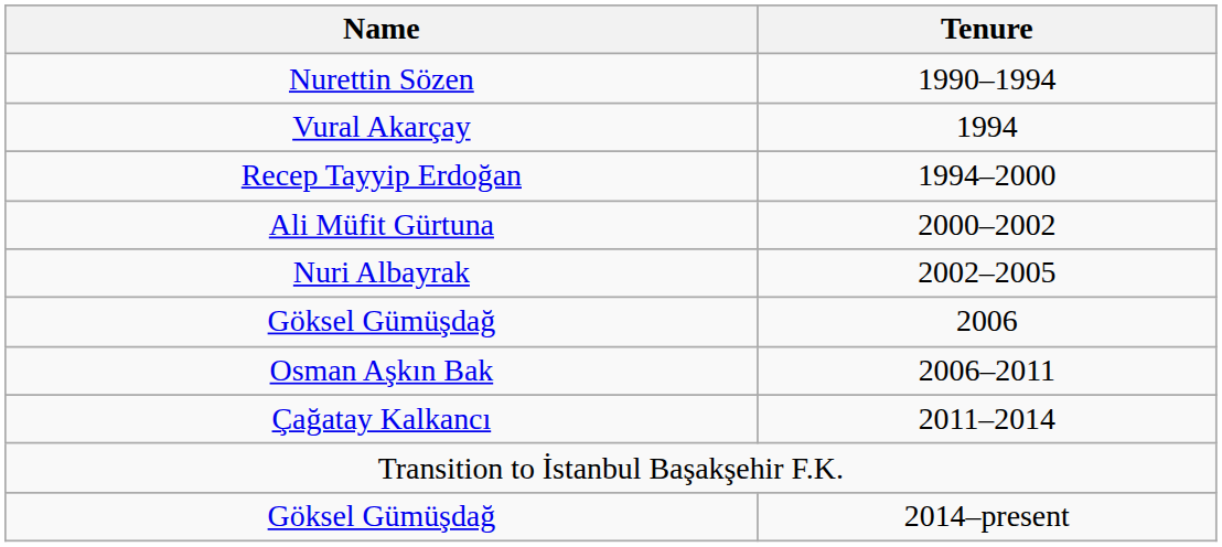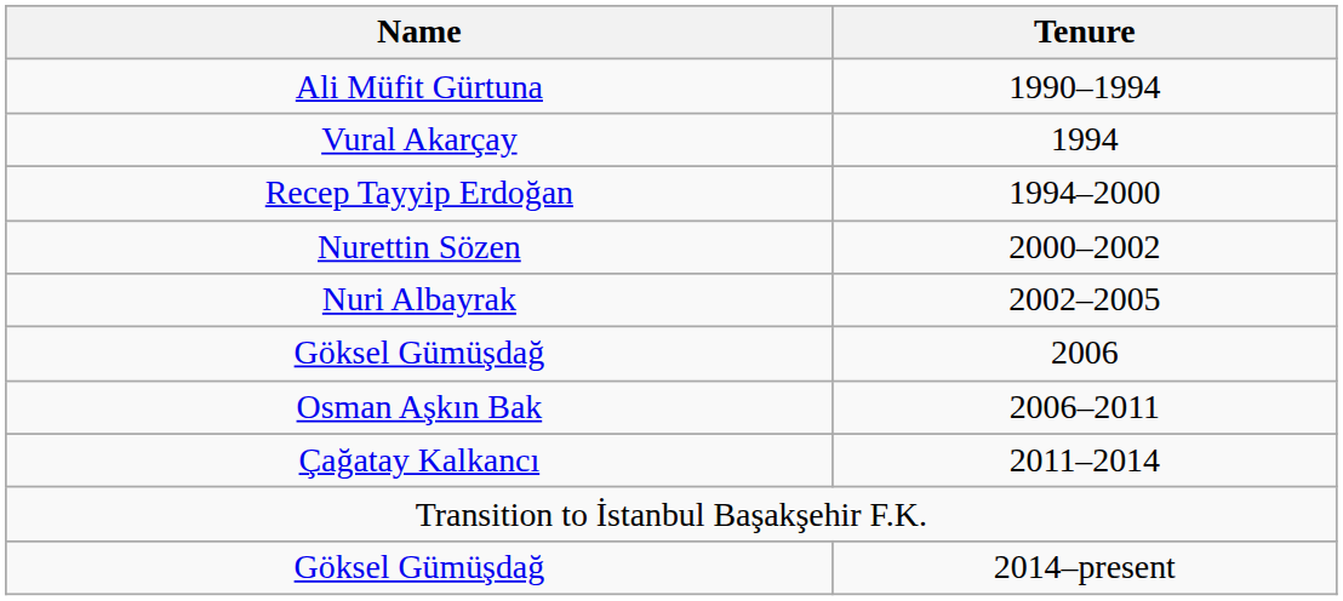row 2 | Name: Nurettin Sözen -> Ali Müfit Gürtuna
row 5 | Name: Ali Müfit Gürtuna -> Nurettin Sözen
